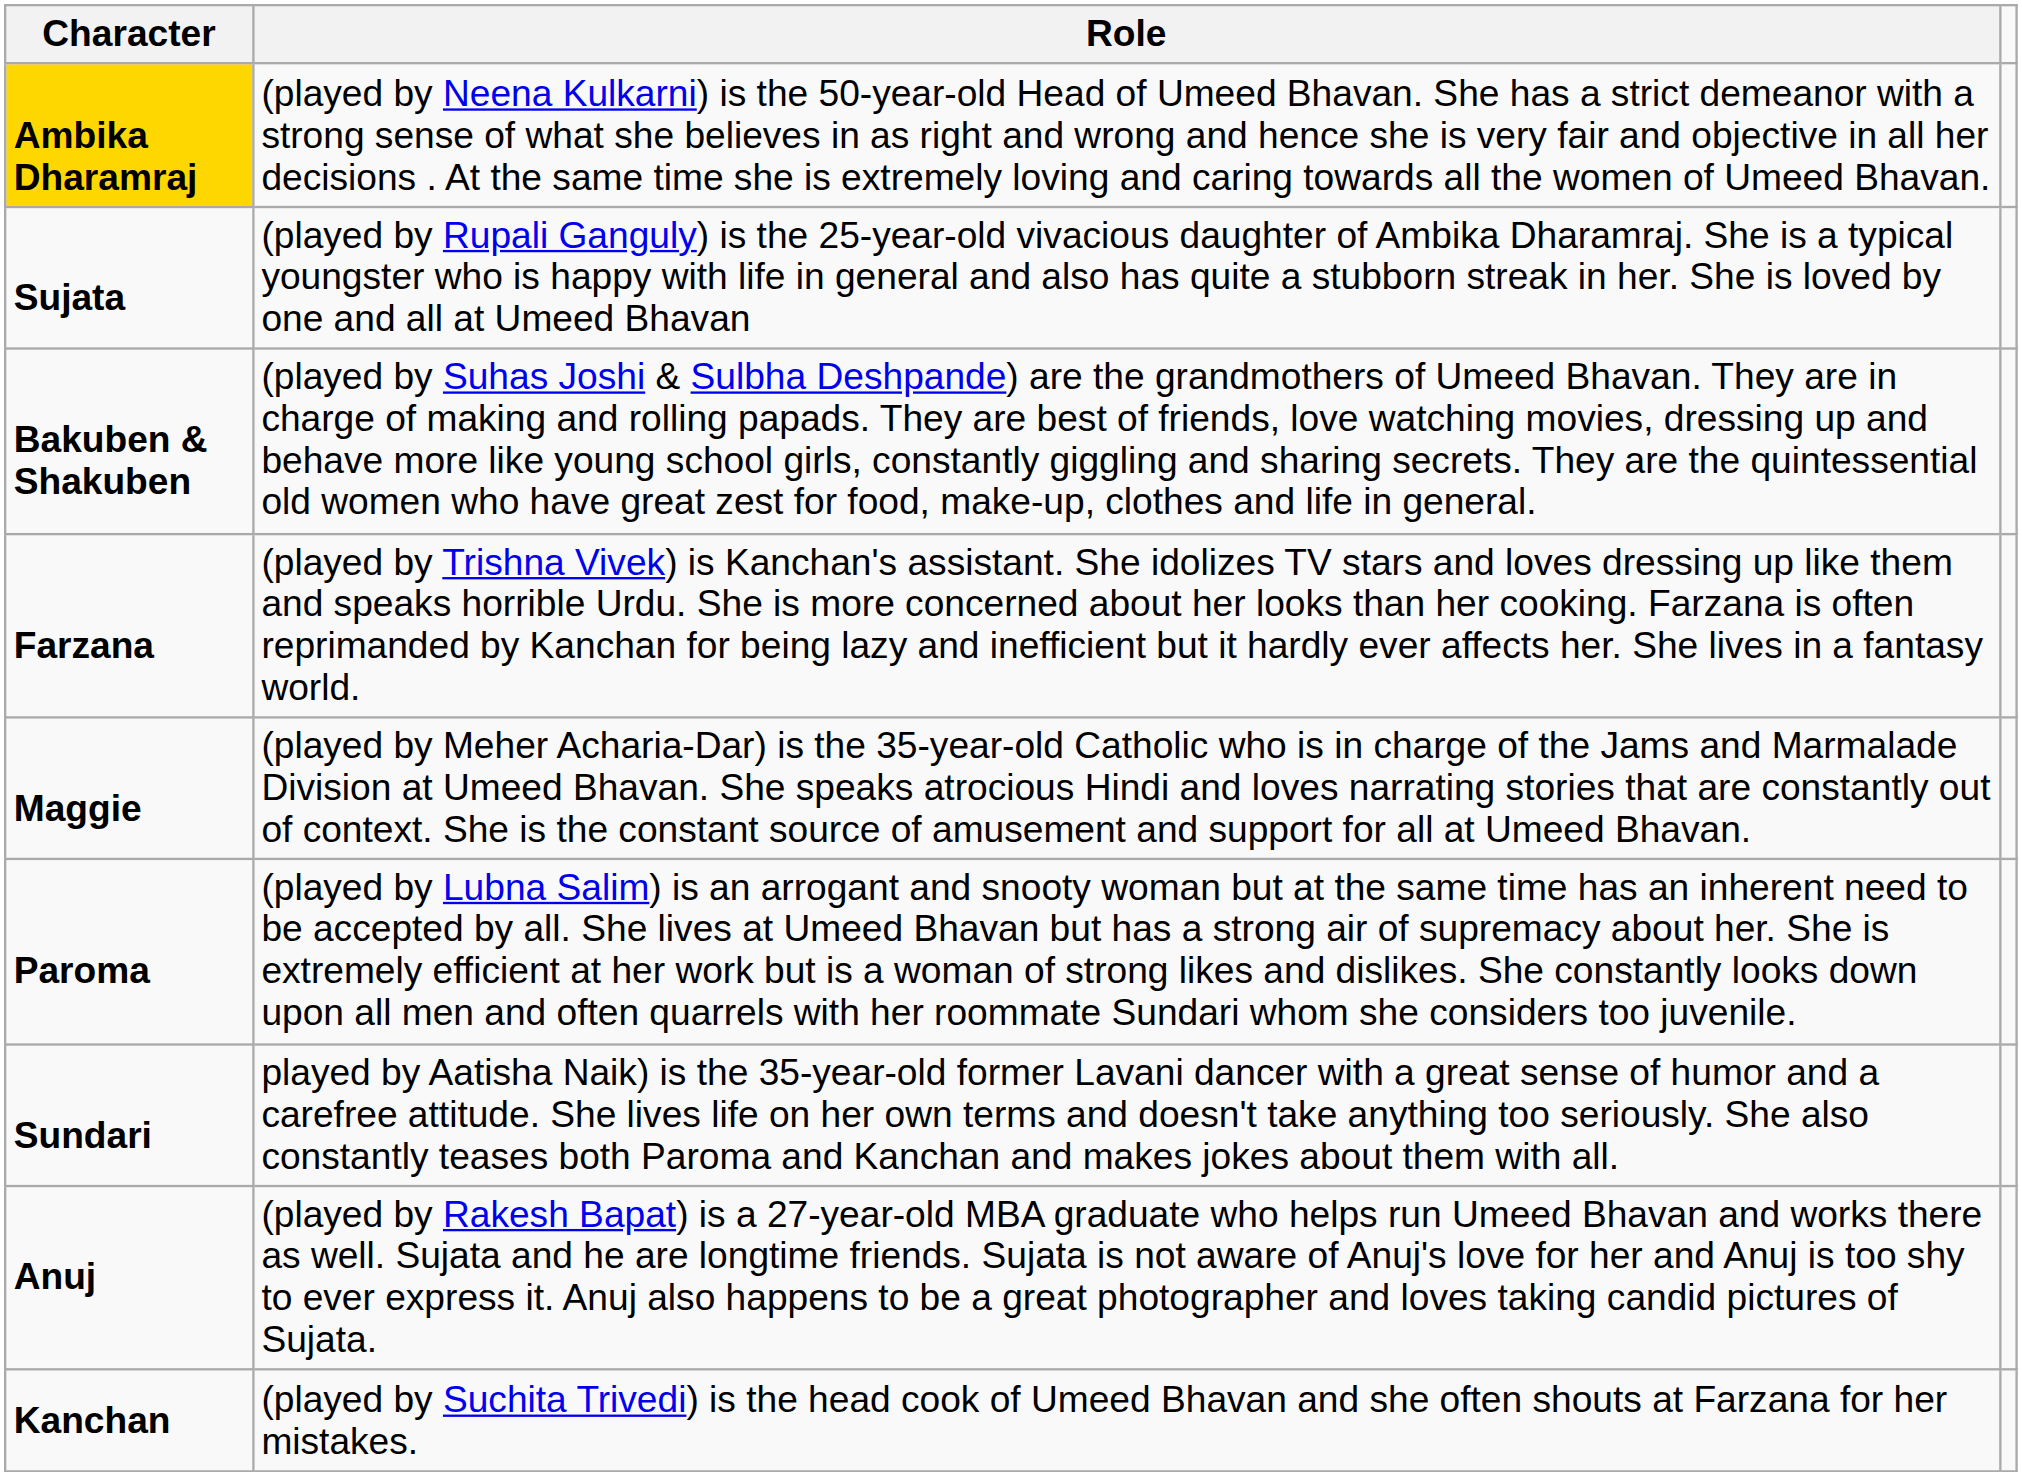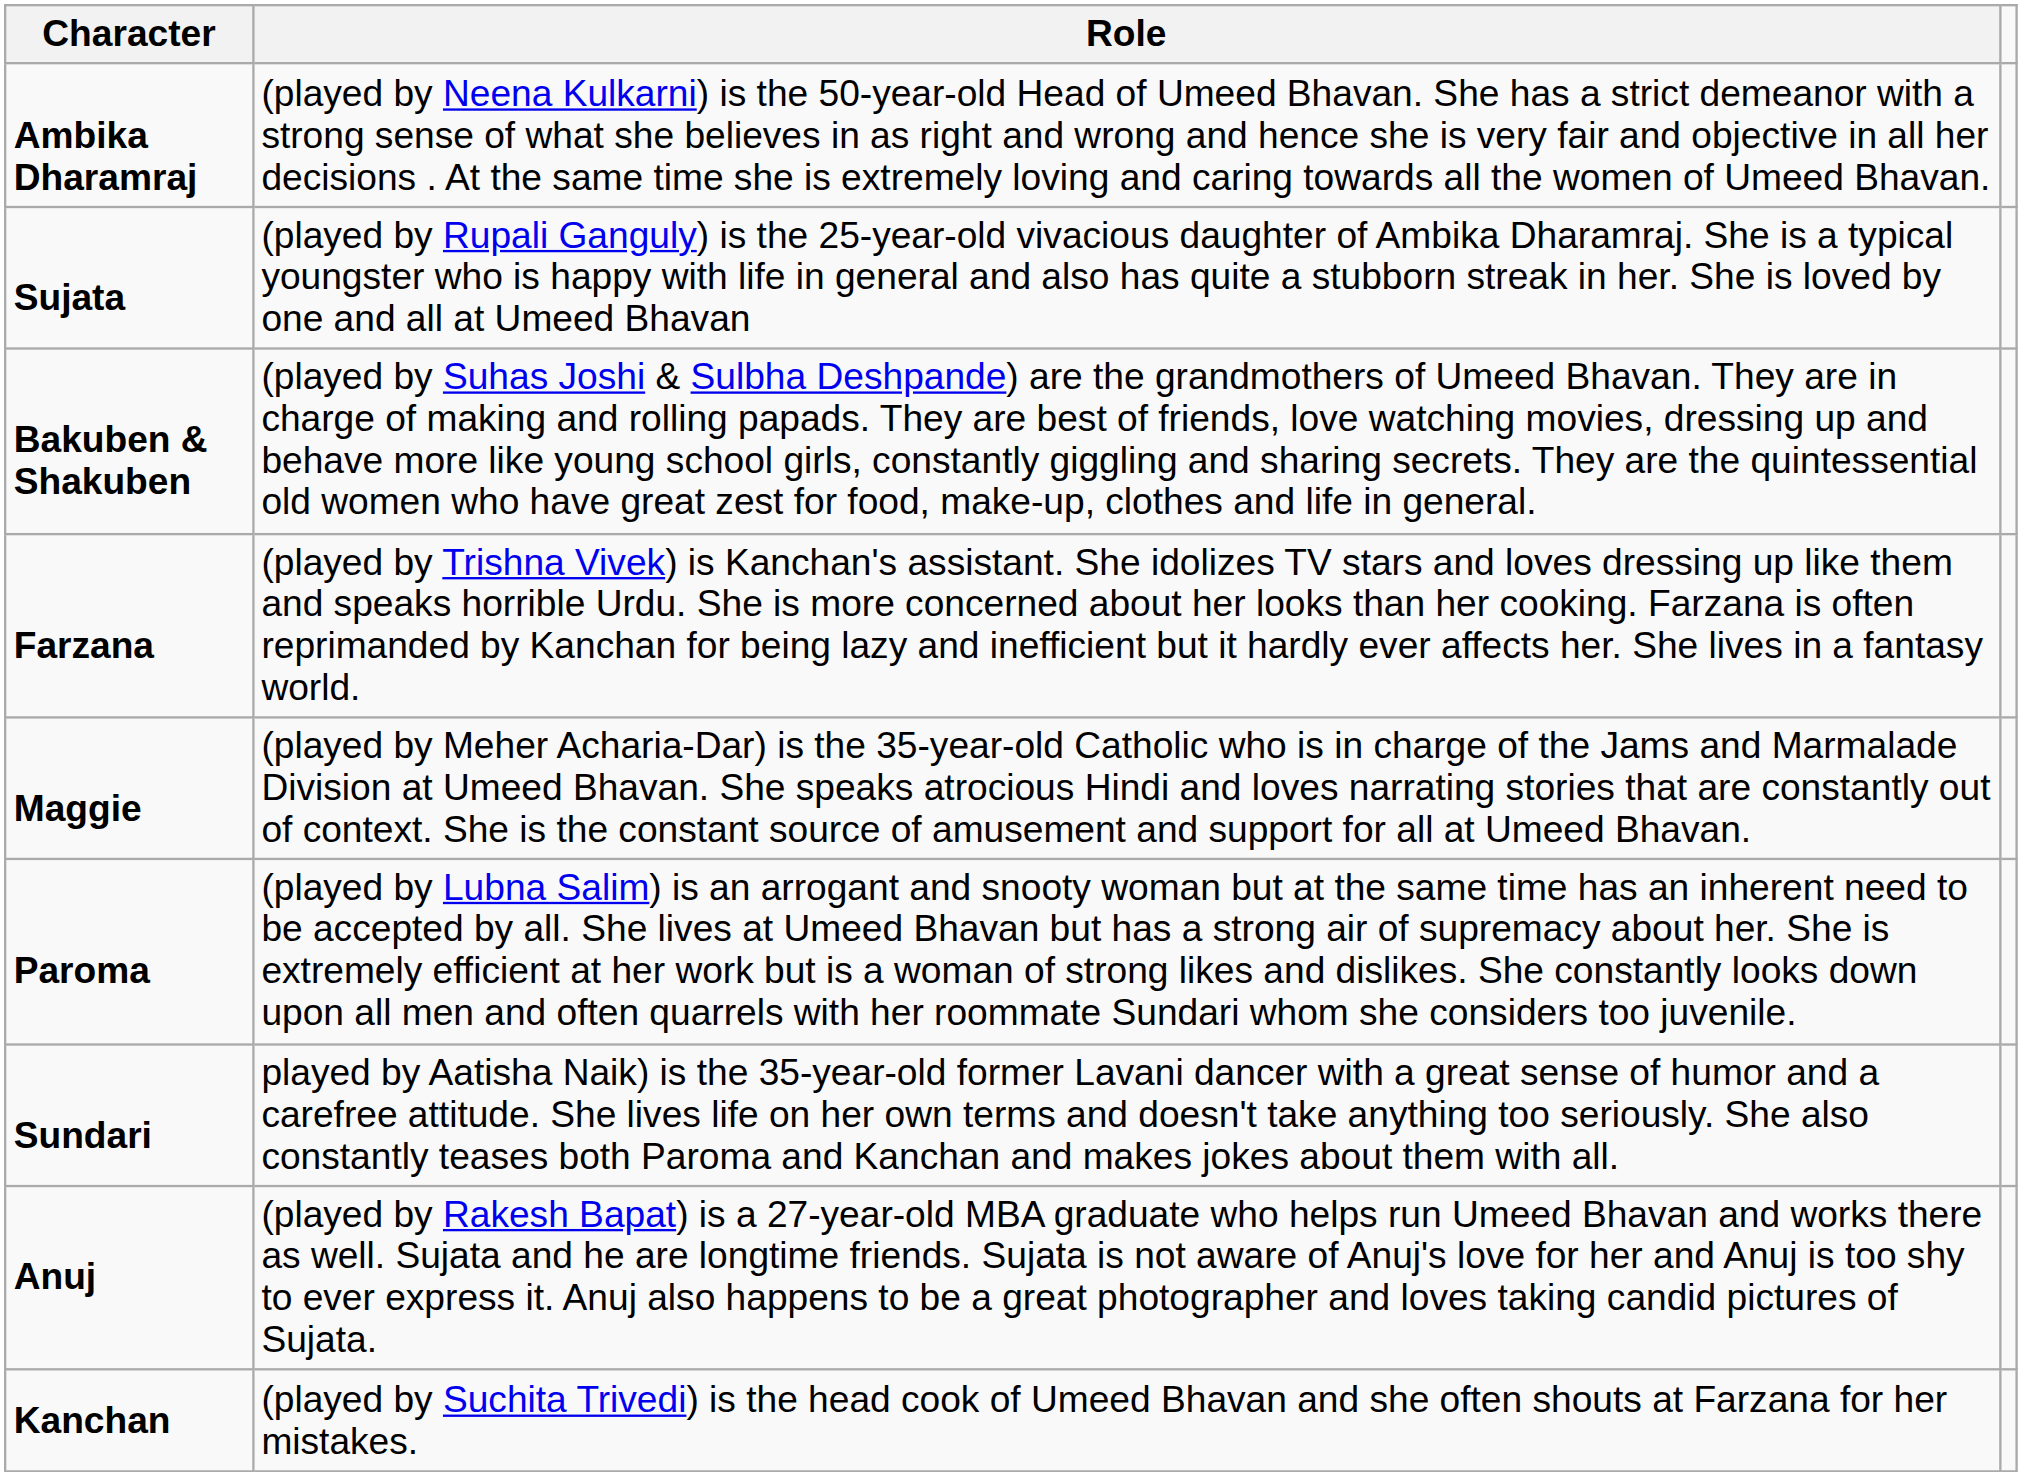Ambika Dharamraj | Character: gold background -> no background
